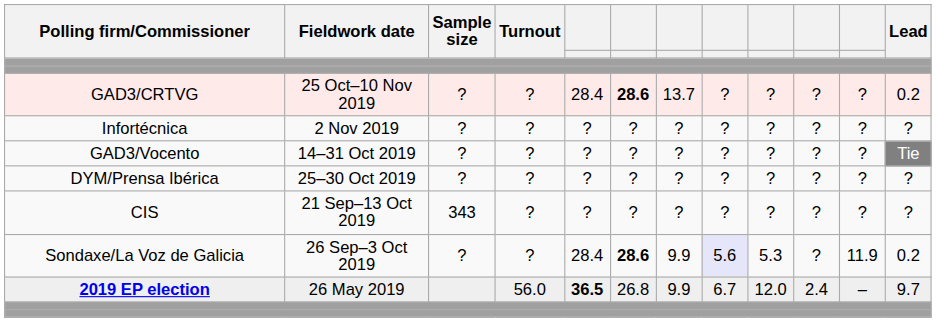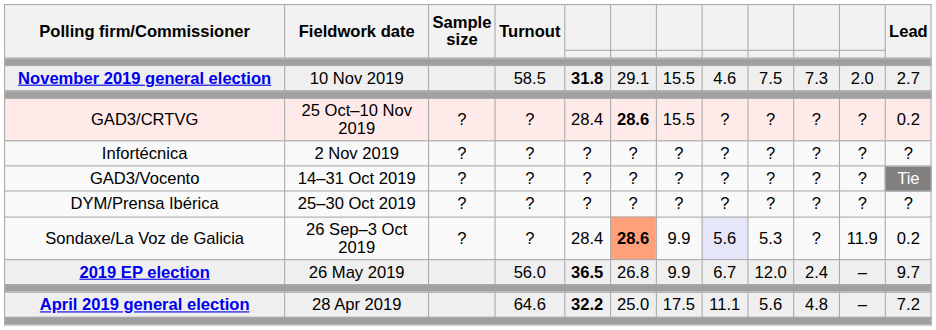+ row: November 2019 general election | 10 Nov 2019 | 58.5 | 31.8 | 29.1 | 15.5 | 4.6 | 7.5 | 7.3 | 2.0 | 2.7
GAD3/CRTVG | column 7: 13.7 -> 15.5
- row: CIS | 21 Sep–13 Oct 2019 | 343 | ? | ? | ? | ? | ? | ? | ? | ? | ?
Sondaxe/La Voz de Galicia | column 6: no background -> lightsalmon background
+ row: April 2019 general election | 28 Apr 2019 | 64.6 | 32.2 | 25.0 | 17.5 | 11.1 | 5.6 | 4.8 | – | 7.2
